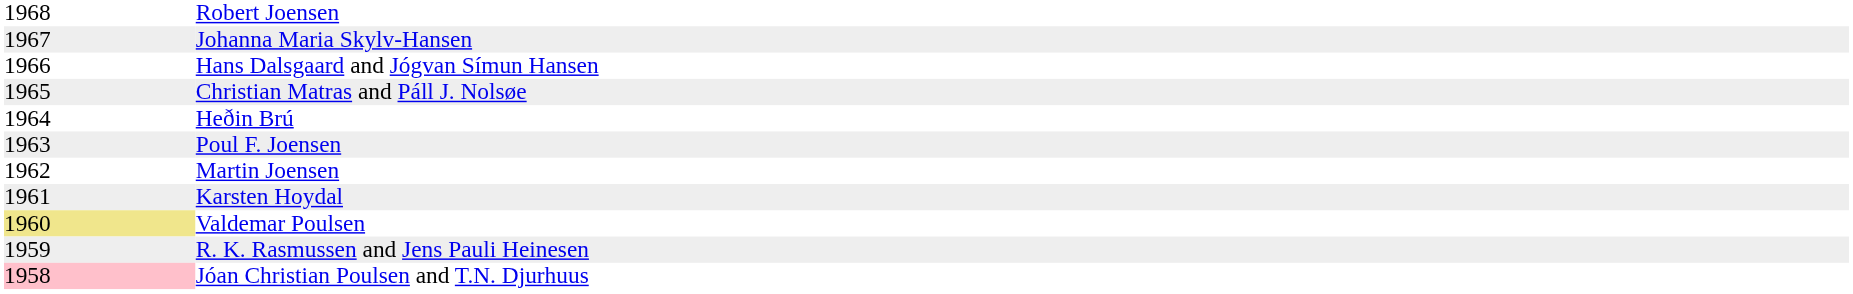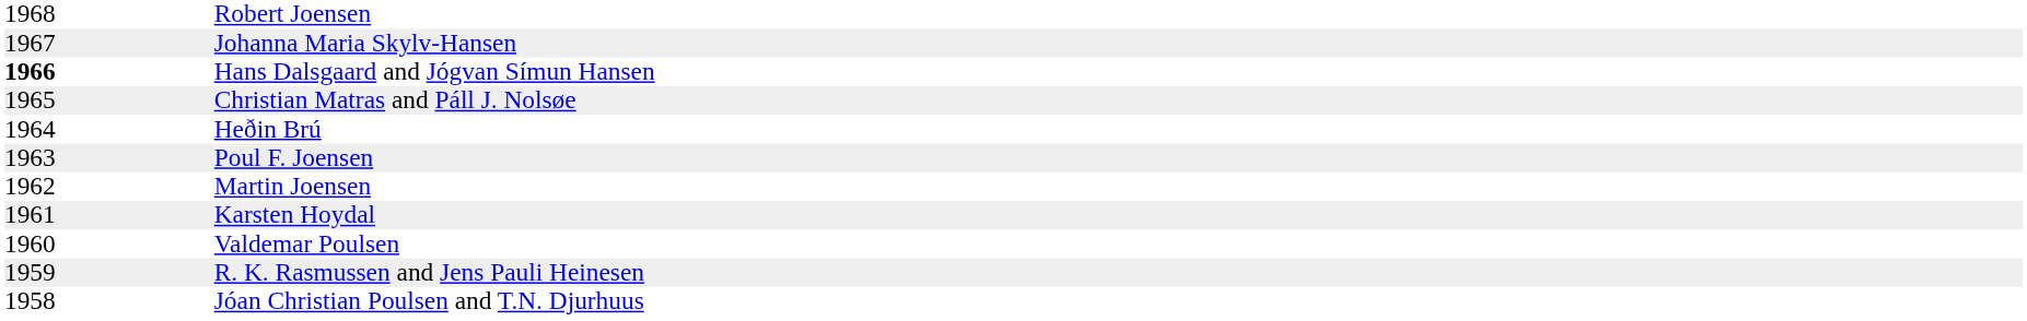Hans Dalsgaard and Jógvan Símun Hansen | column 1: normal -> bold
Valdemar Poulsen | column 1: khaki background -> no background
Jóan Christian Poulsen and T.N. Djurhuus | column 1: pink background -> no background
